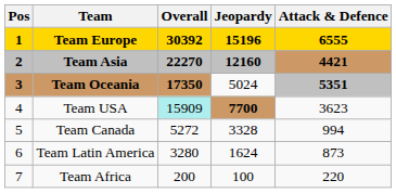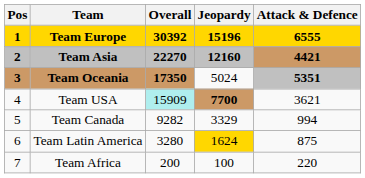Team USA | Attack & Defence / 6555 / 4421: 3623 -> 3621
Team Canada | Overall / 30392 / 22270: 5272 -> 9282
Team Canada | Jeopardy / 15196 / 12160: 3328 -> 3329
Team Latin America | Jeopardy / 15196 / 12160: no background -> gold background
Team Latin America | Attack & Defence / 6555 / 4421: 873 -> 875
